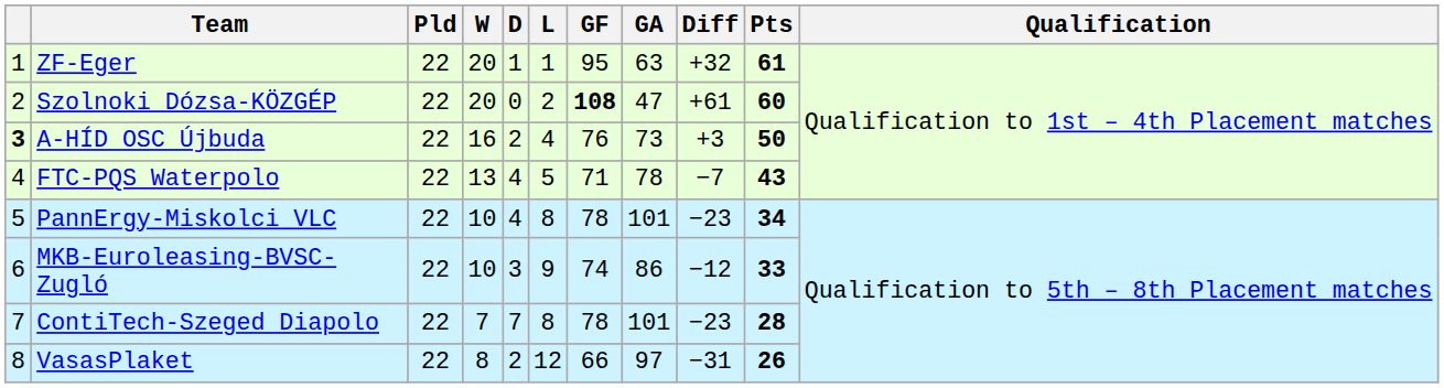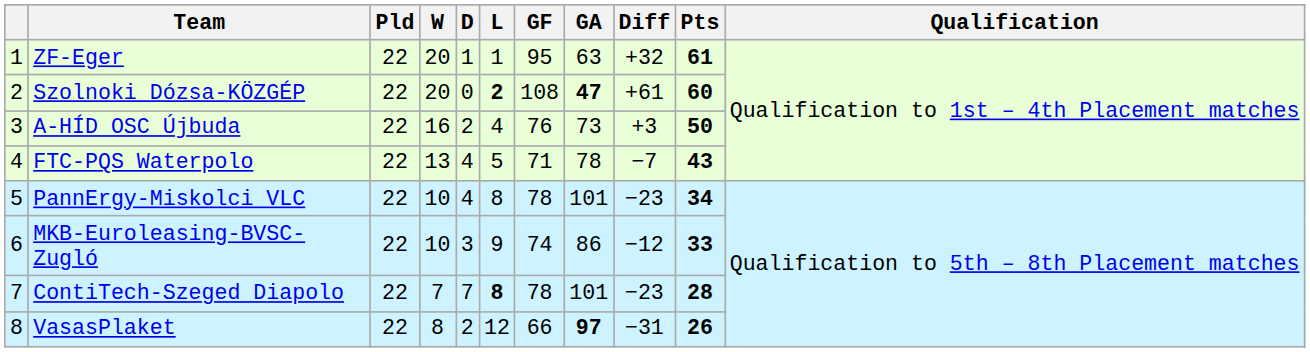Szolnoki Dózsa-KÖZGÉP | L: normal -> bold
Szolnoki Dózsa-KÖZGÉP | GF: bold -> normal
Szolnoki Dózsa-KÖZGÉP | GA: normal -> bold
A-HÍD OSC Újbuda | column 1: bold -> normal
ContiTech-Szeged Diapolo | L: normal -> bold
VasasPlaket | GA: normal -> bold
